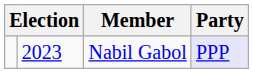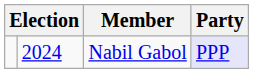Nabil Gabol | column 2: 2023 -> 2024
